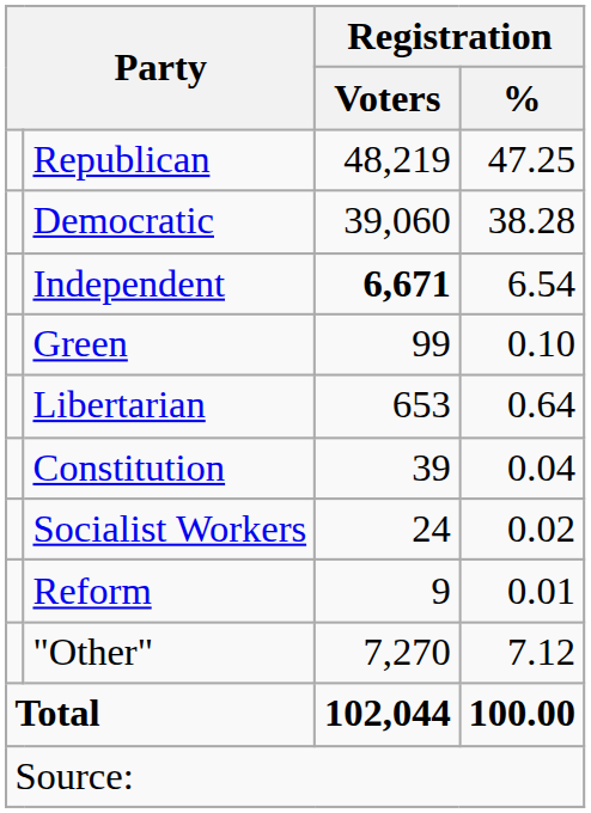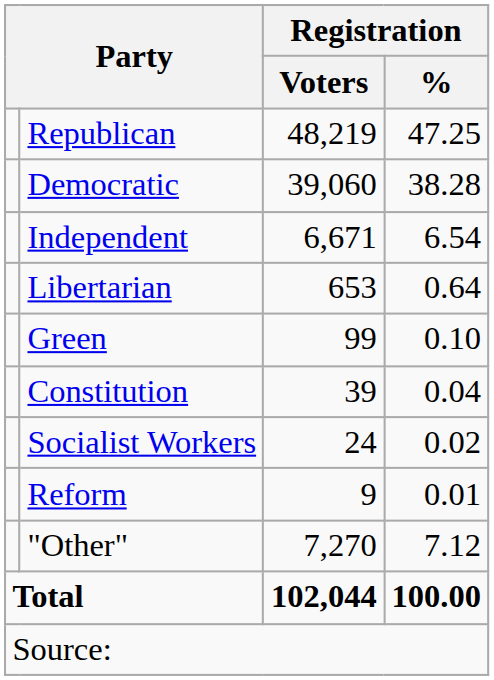Independent | Registration / Voters: bold -> normal
rows swapped: Libertarian <-> Green
